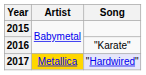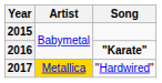2016 | Song: normal -> bold
2017 | Song: lavender background -> no background
